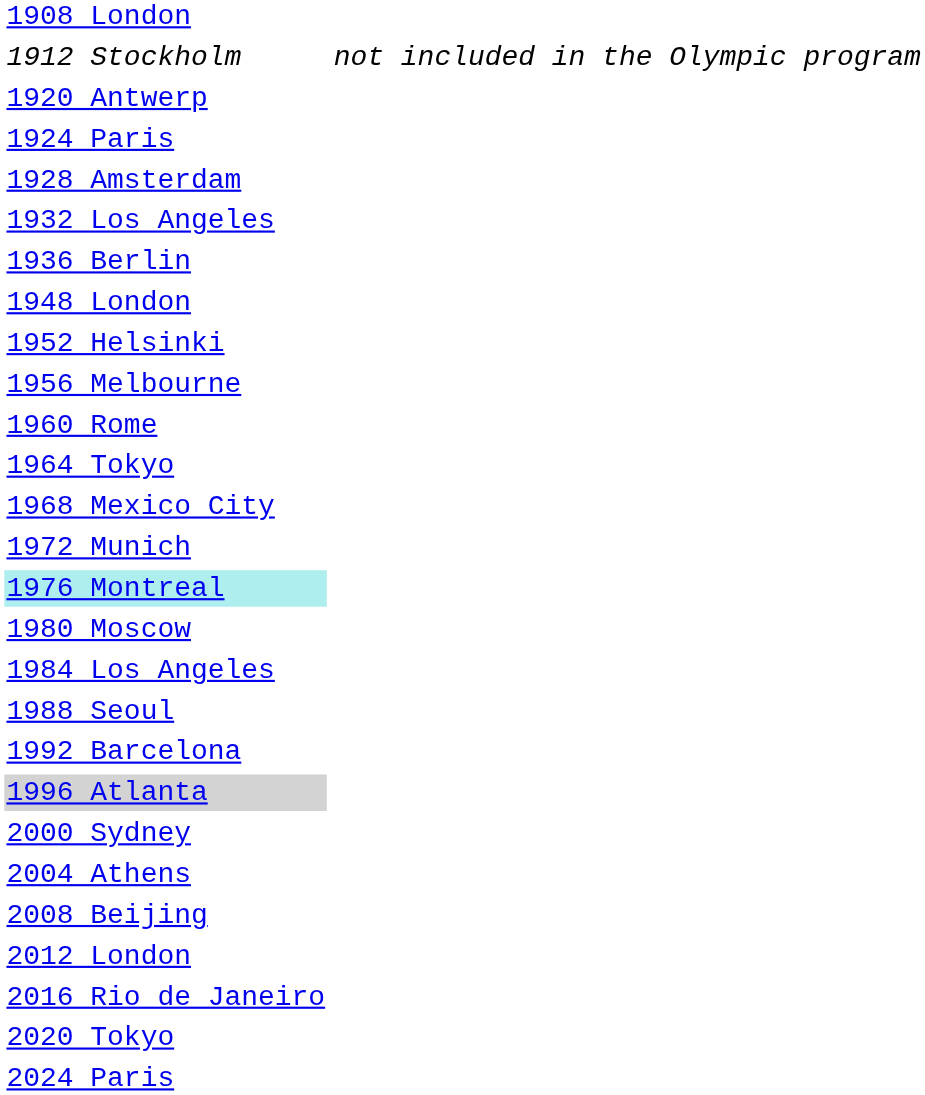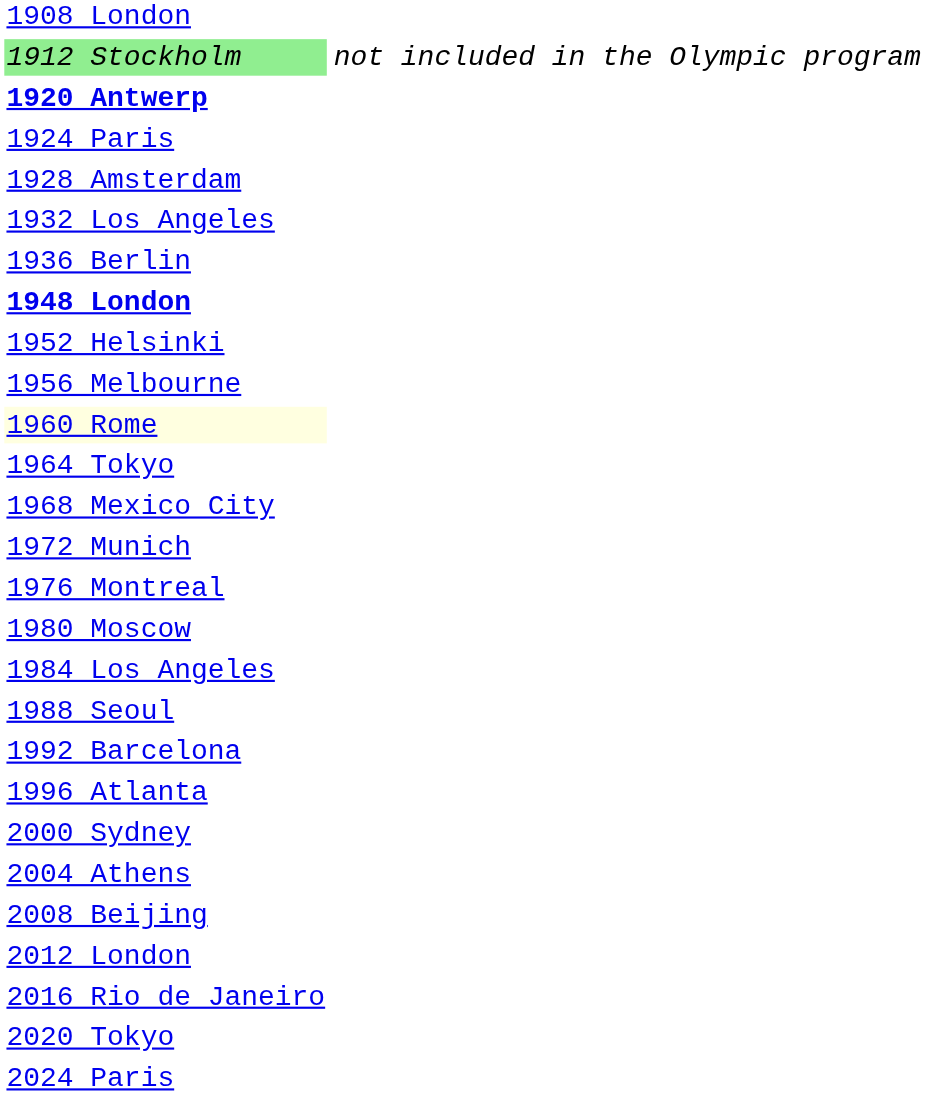1912 Stockholm | column 1: no background -> lightgreen background
1920 Antwerp | column 1: normal -> bold
1948 London | column 1: normal -> bold
1960 Rome | column 1: no background -> lightyellow background
1976 Montreal | column 1: paleturquoise background -> no background
1996 Atlanta | column 1: lightgrey background -> no background
